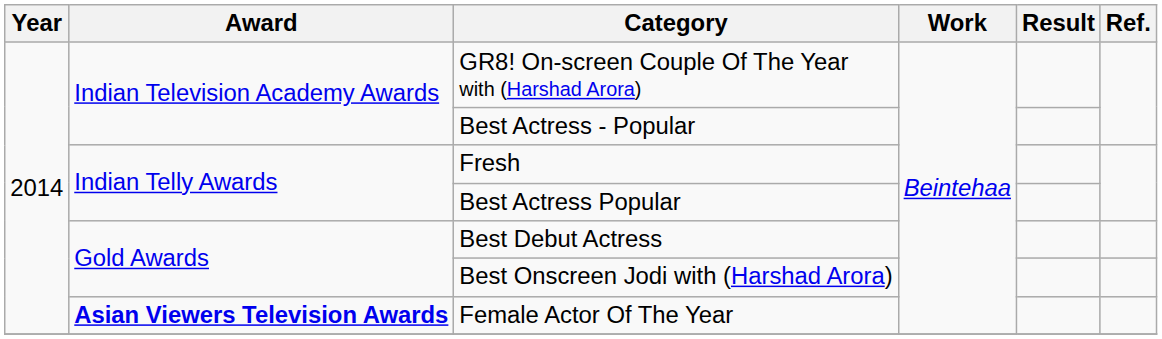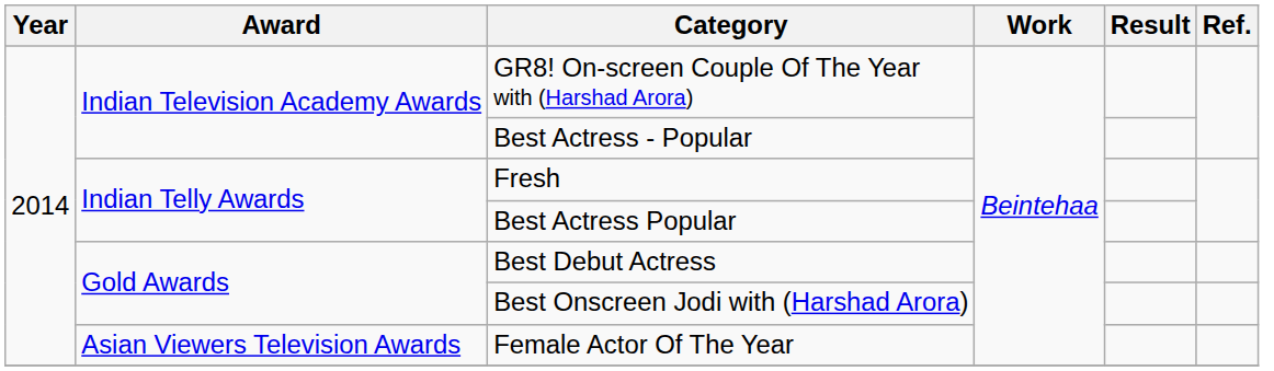Female Actor Of The Year | Award: bold -> normal
